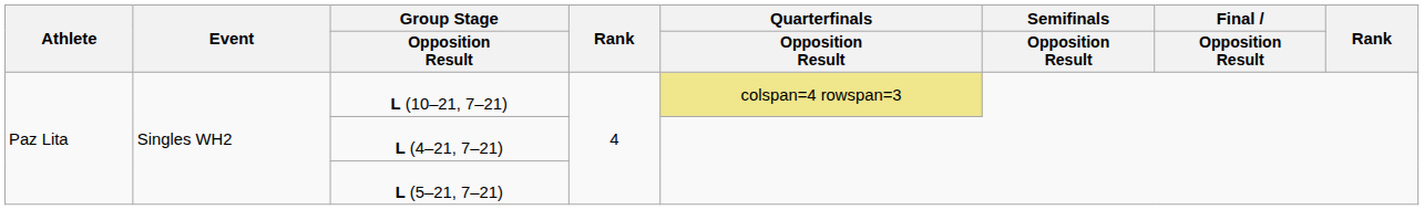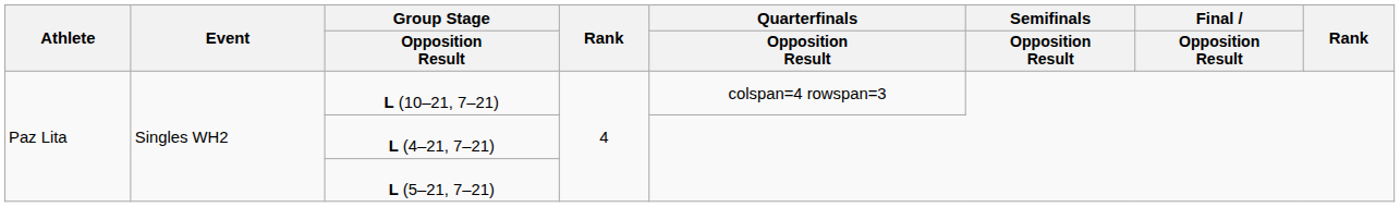L (10–21, 7–21) | Quarterfinals / Opposition Result: khaki background -> no background
